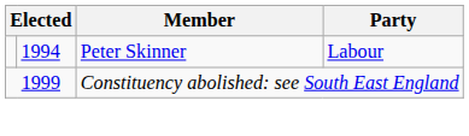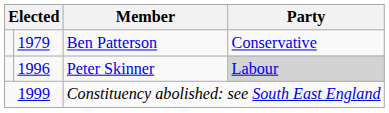+ row: 1979 | Ben Patterson | Conservative
Peter Skinner | column 2: 1994 -> 1996
Peter Skinner | Party: no background -> lightgrey background
